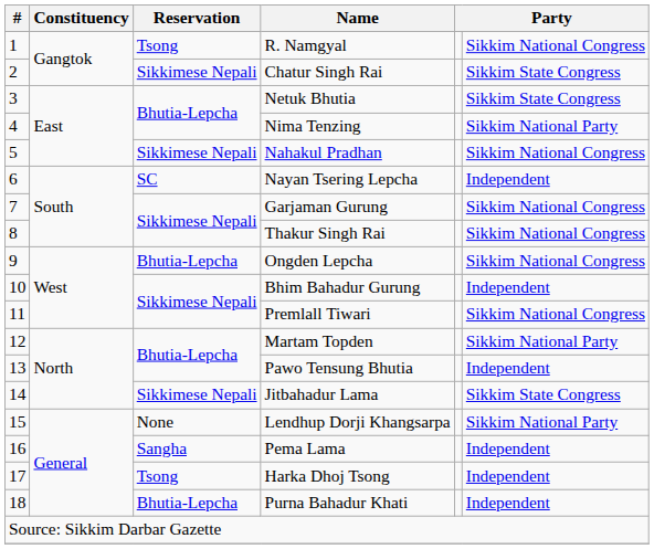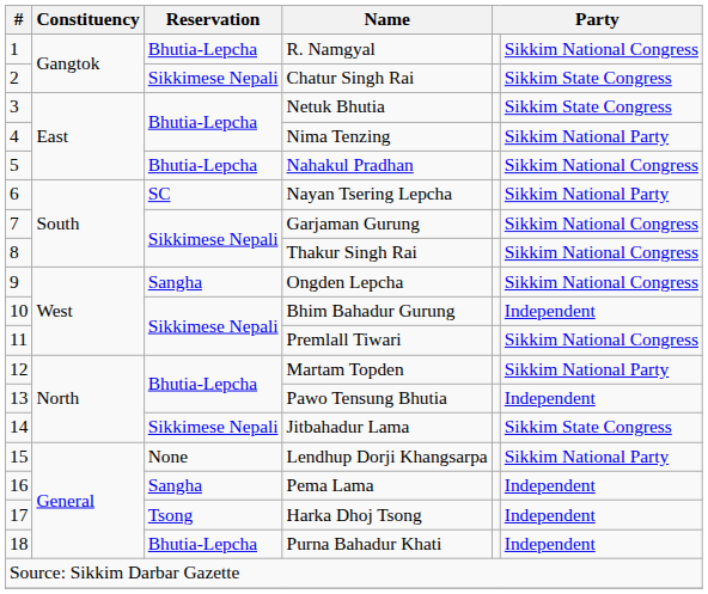R. Namgyal | Reservation: Tsong -> Bhutia-Lepcha
Nahakul Pradhan | Reservation: Sikkimese Nepali -> Bhutia-Lepcha
Nayan Tsering Lepcha | column 6: Independent -> Sikkim National Party
Ongden Lepcha | Reservation: Bhutia-Lepcha -> Sangha
